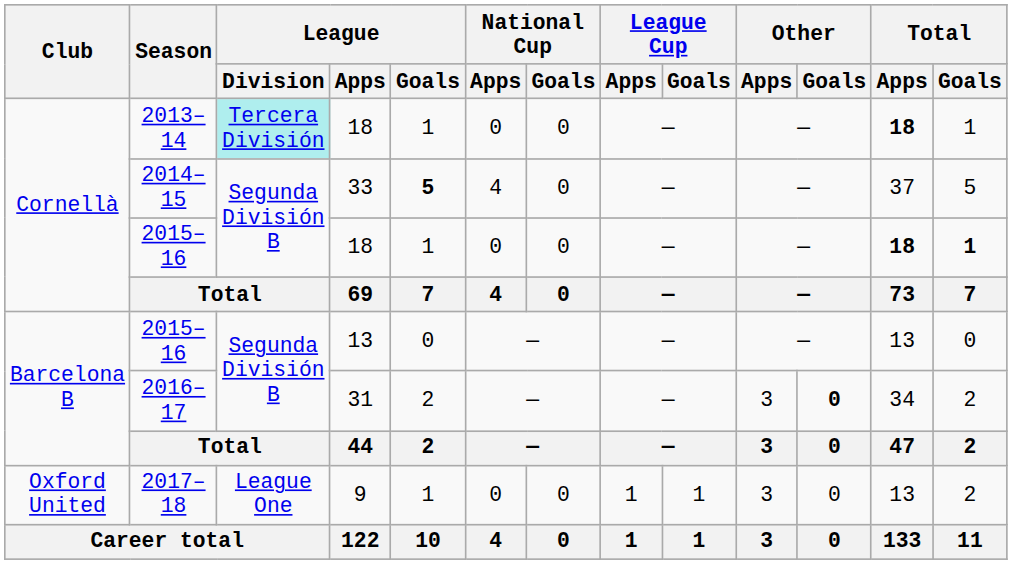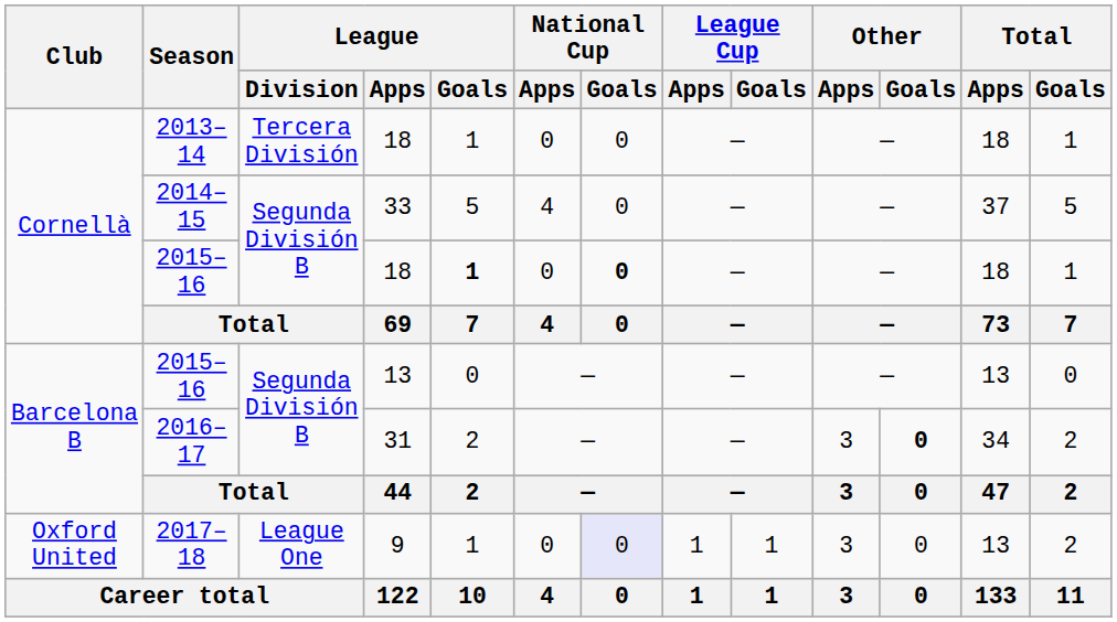2013–14 | League / Division: paleturquoise background -> no background
2013–14 | Total / Apps: bold -> normal
2014–15 | League / Goals: bold -> normal
2015–16 / 18 | League / Goals: normal -> bold
2015–16 / 18 | National Cup / Goals: normal -> bold
2015–16 / 18 | Total / Apps: bold -> normal
2015–16 / 18 | Total / Goals: bold -> normal
2017–18 | National Cup / Goals: no background -> lavender background
